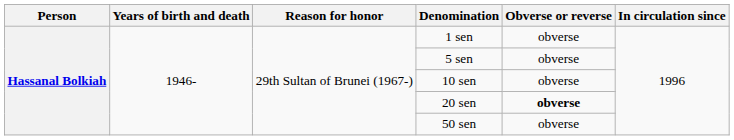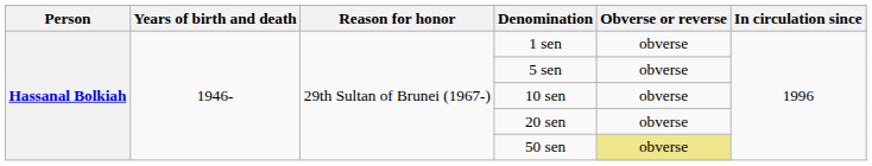20 sen | Obverse or reverse: bold -> normal
50 sen | Obverse or reverse: no background -> khaki background
